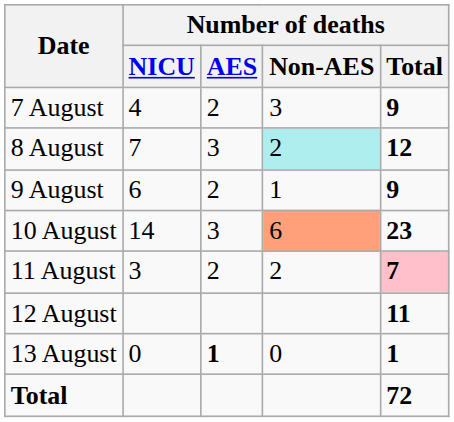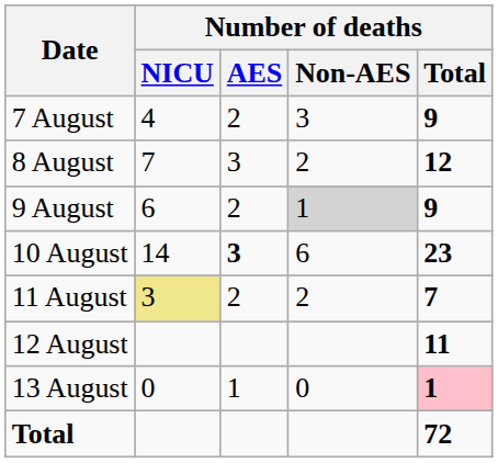8 August | Number of deaths / Non-AES: paleturquoise background -> no background
9 August | Number of deaths / Non-AES: no background -> lightgrey background
10 August | Number of deaths / AES: normal -> bold
10 August | Number of deaths / Non-AES: lightsalmon background -> no background
11 August | Number of deaths / NICU: no background -> khaki background
11 August | Number of deaths / Total: pink background -> no background
13 August | Number of deaths / AES: bold -> normal
13 August | Number of deaths / Total: no background -> pink background
